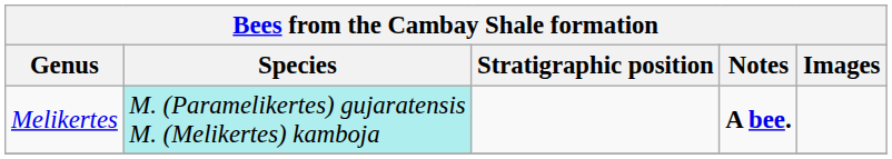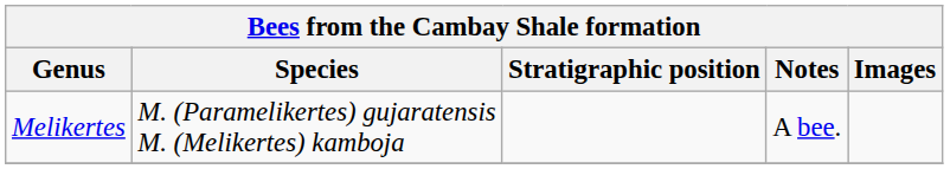Melikertes | Species: paleturquoise background -> no background
Melikertes | Notes: bold -> normal
